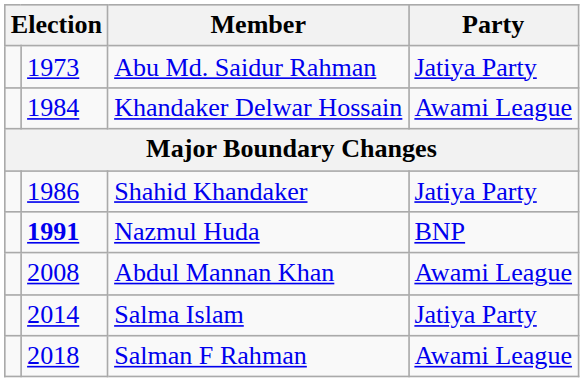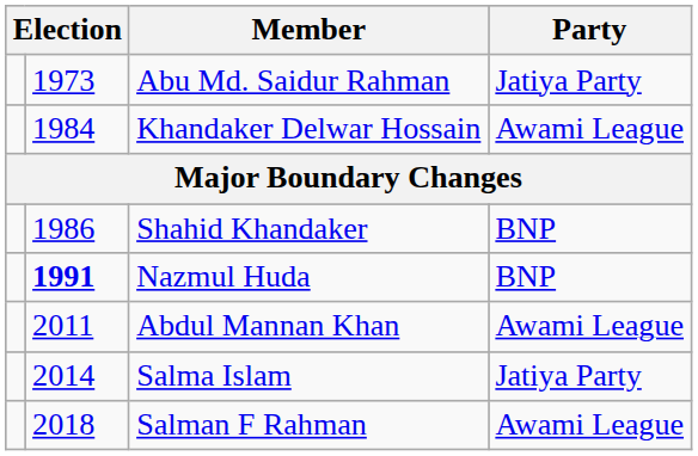Shahid Khandaker | Party: Jatiya Party -> BNP
Abdul Mannan Khan | column 2: 2008 -> 2011
